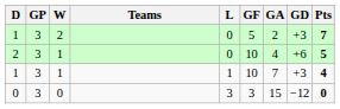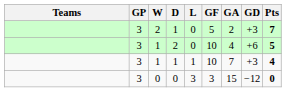columns swapped: Teams <-> D
